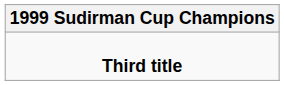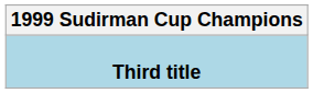row 2 | column 1: no background -> lightblue background
